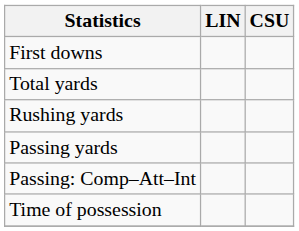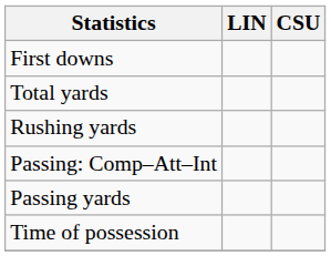rows swapped: Passing yards <-> Passing: Comp–Att–Int
